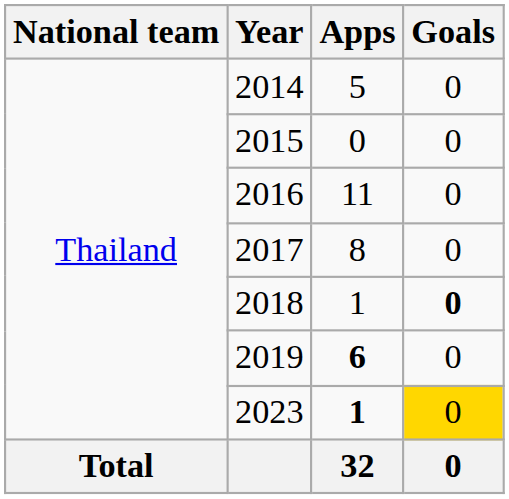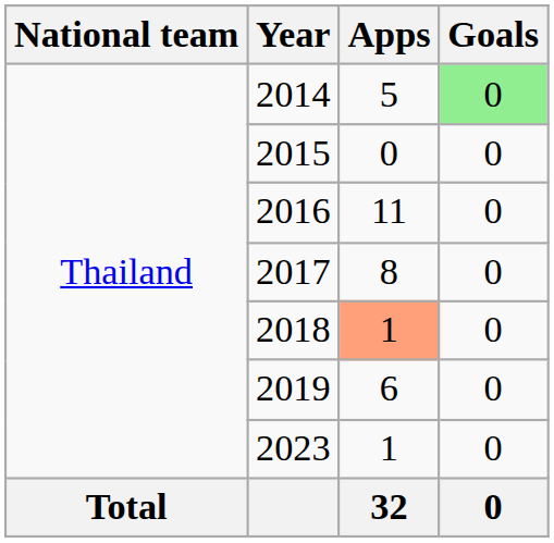2014 | Goals: no background -> lightgreen background
2018 | Apps: no background -> lightsalmon background
2018 | Goals: bold -> normal
2019 | Apps: bold -> normal
2023 | Apps: bold -> normal
2023 | Goals: gold background -> no background
